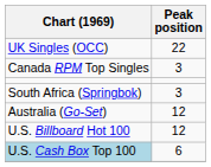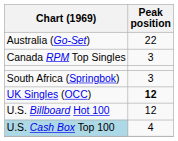row 2 | Chart (1969): UK Singles (OCC) -> Australia (Go-Set)
row 6 | Chart (1969): Australia (Go-Set) -> UK Singles (OCC)
row 6 | Peak position: normal -> bold
row 8 | Peak position: 6 -> 4
